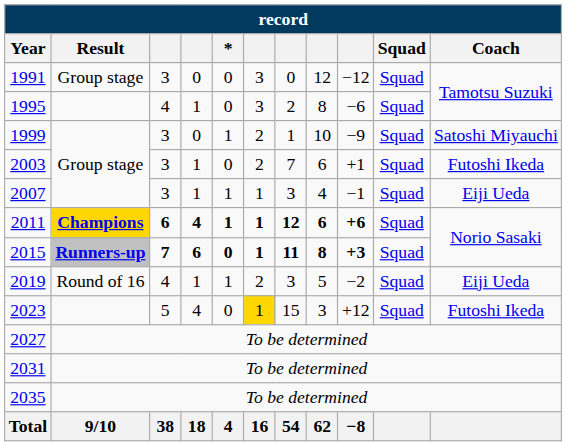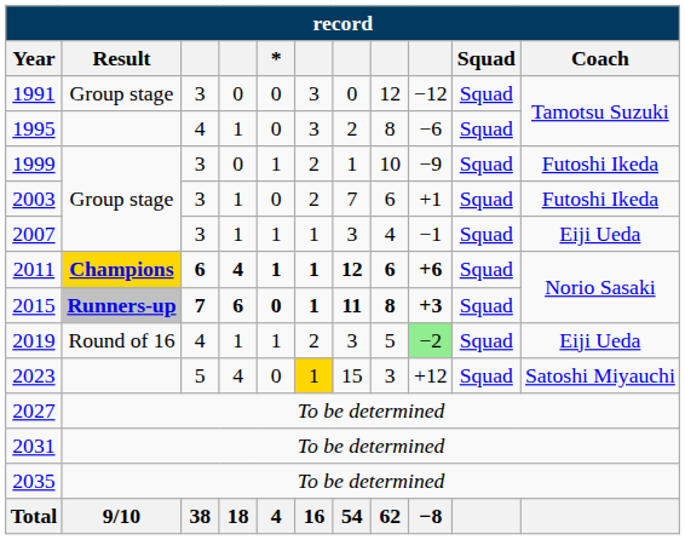1999 | Coach: Satoshi Miyauchi -> Futoshi Ikeda
2019 | column 9: no background -> lightgreen background
2023 | Coach: Futoshi Ikeda -> Satoshi Miyauchi
